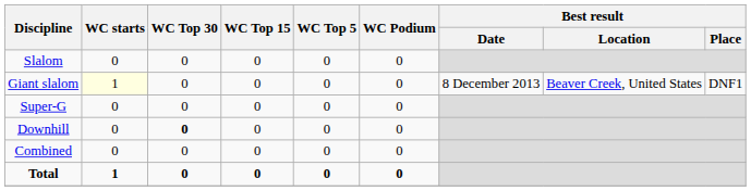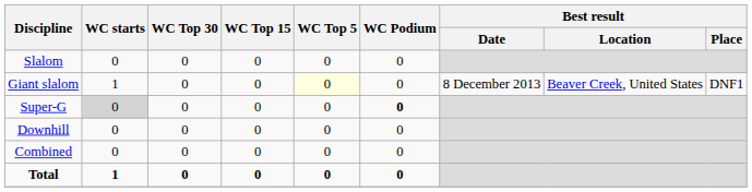Giant slalom | WC starts: lightyellow background -> no background
Giant slalom | WC Top 5: no background -> lightyellow background
Super-G | WC starts: no background -> lightgrey background
Super-G | WC Podium: normal -> bold
Downhill | WC Top 30: bold -> normal
